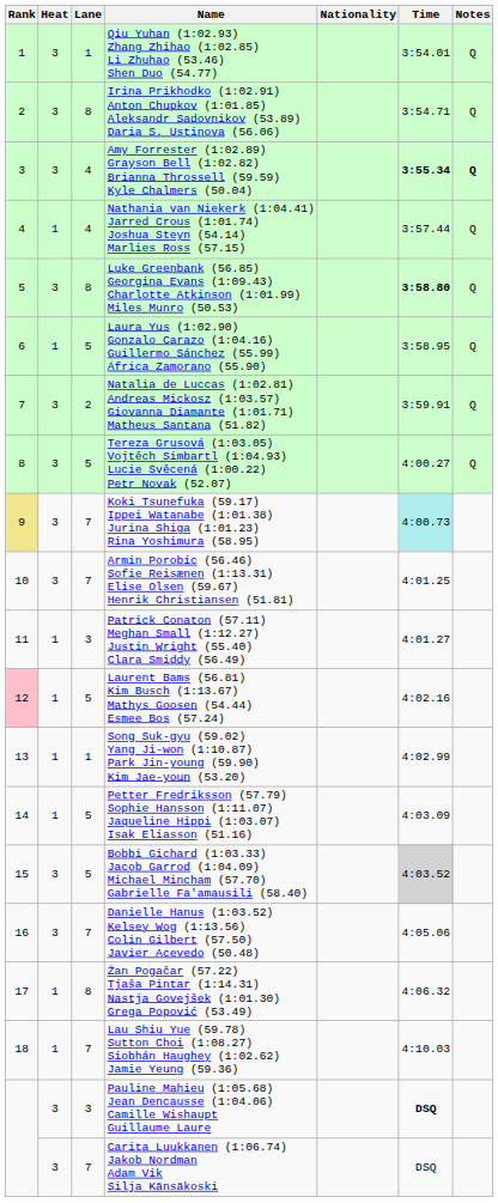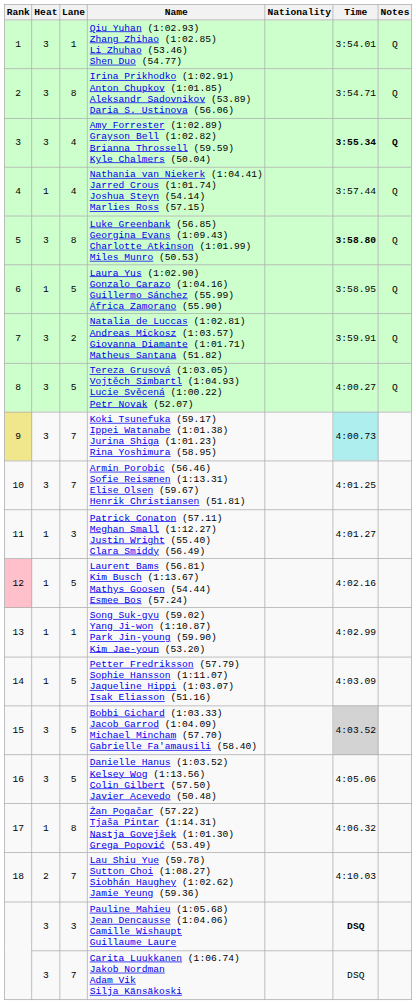row 17 | Lane: 7 -> 5
row 19 | Heat: 1 -> 2
